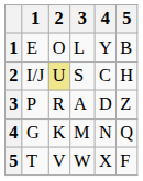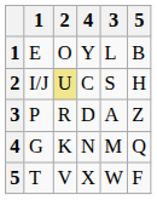columns swapped: 3 <-> 4
